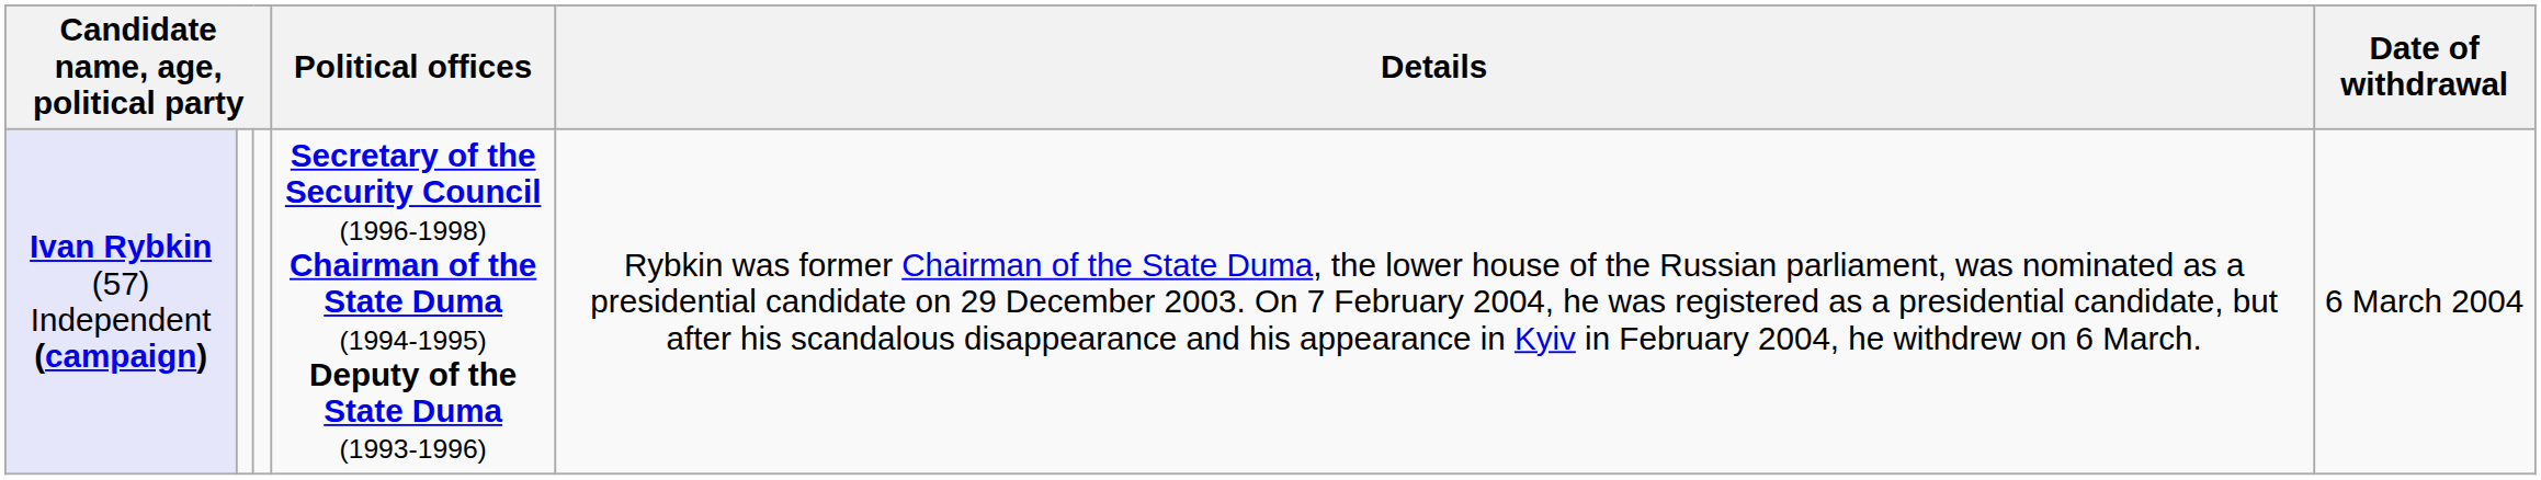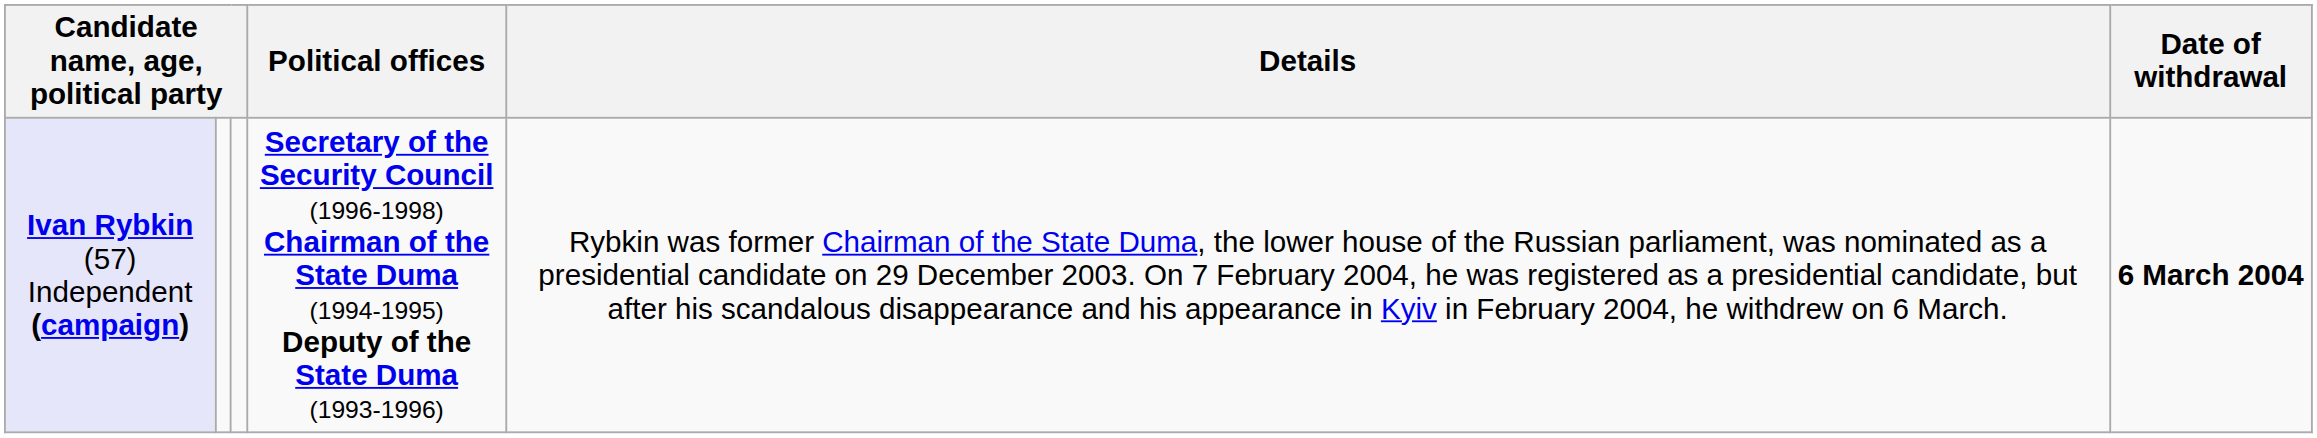Ivan Rybkin (57) Independent (campaign) | Date of withdrawal: normal -> bold
